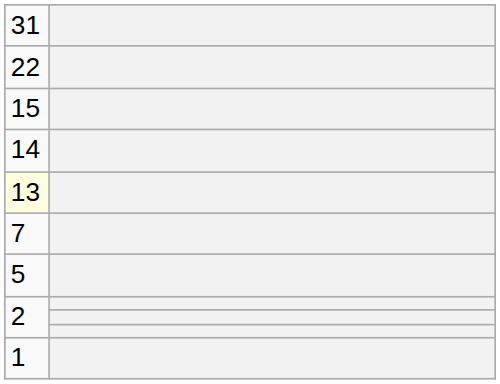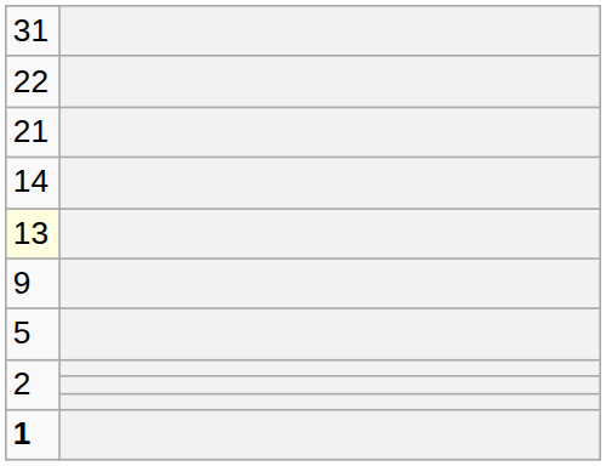row 3 | column 1: 15 -> 21
row 6 | column 1: 7 -> 9
row 11 | column 1: normal -> bold
